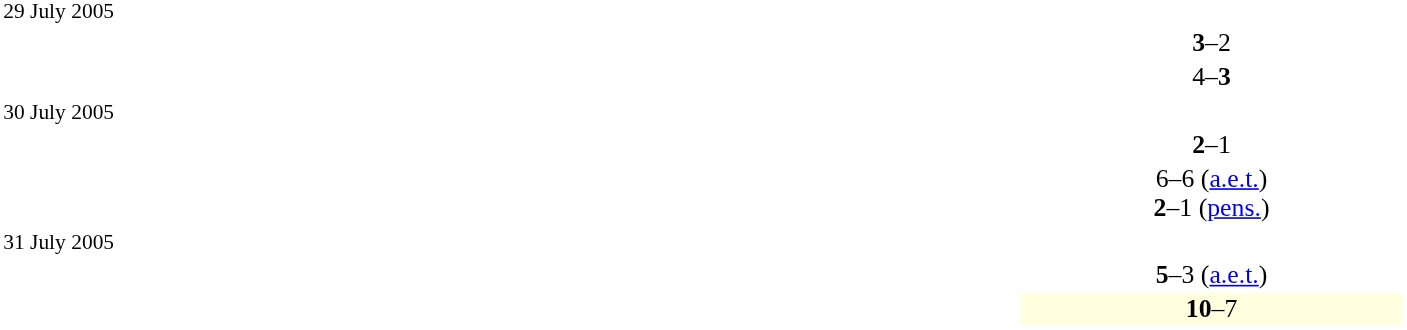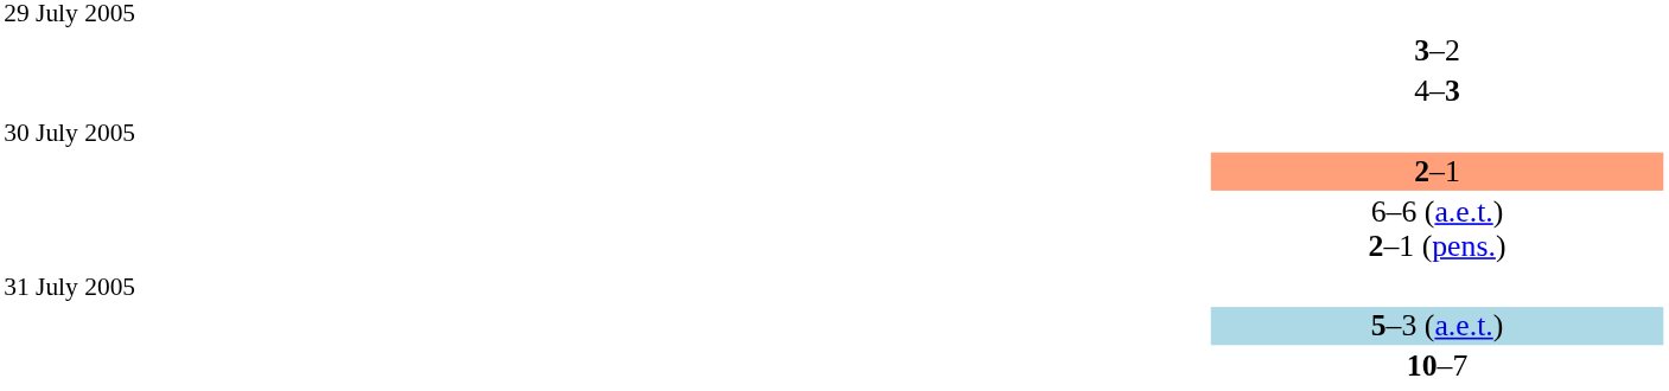2–1 | column 2: no background -> lightsalmon background
5–3 (a.e.t.) | column 2: no background -> lightblue background
10–7 | column 2: lightyellow background -> no background
